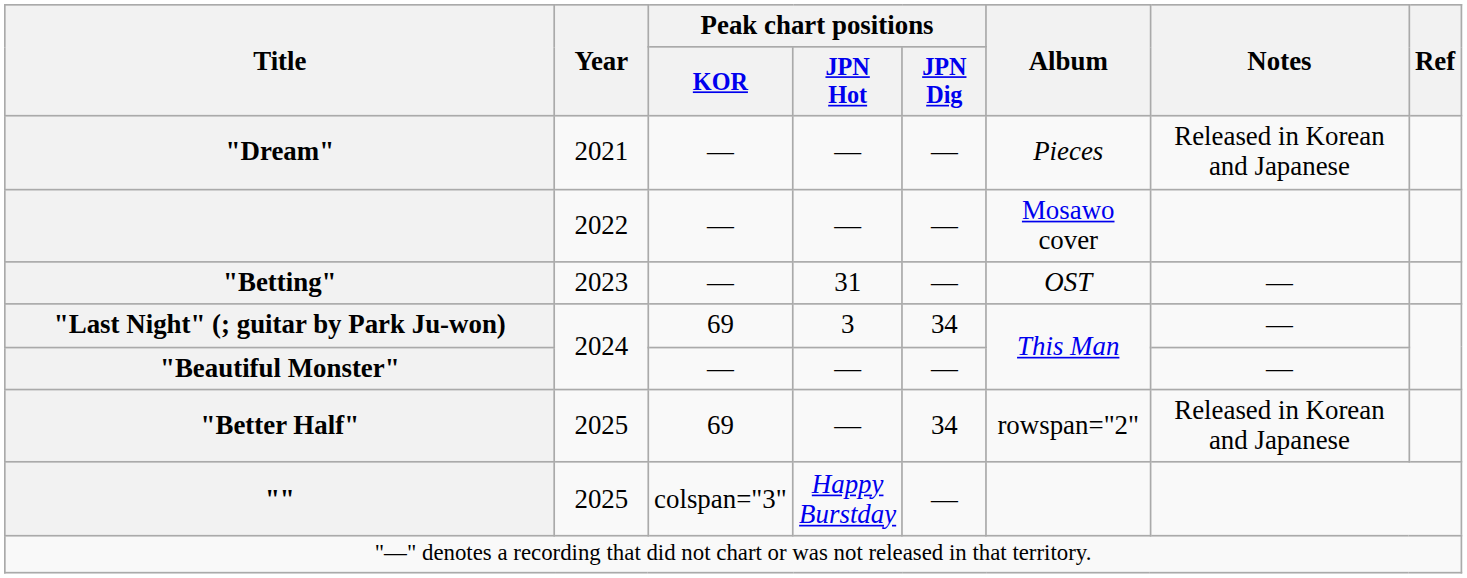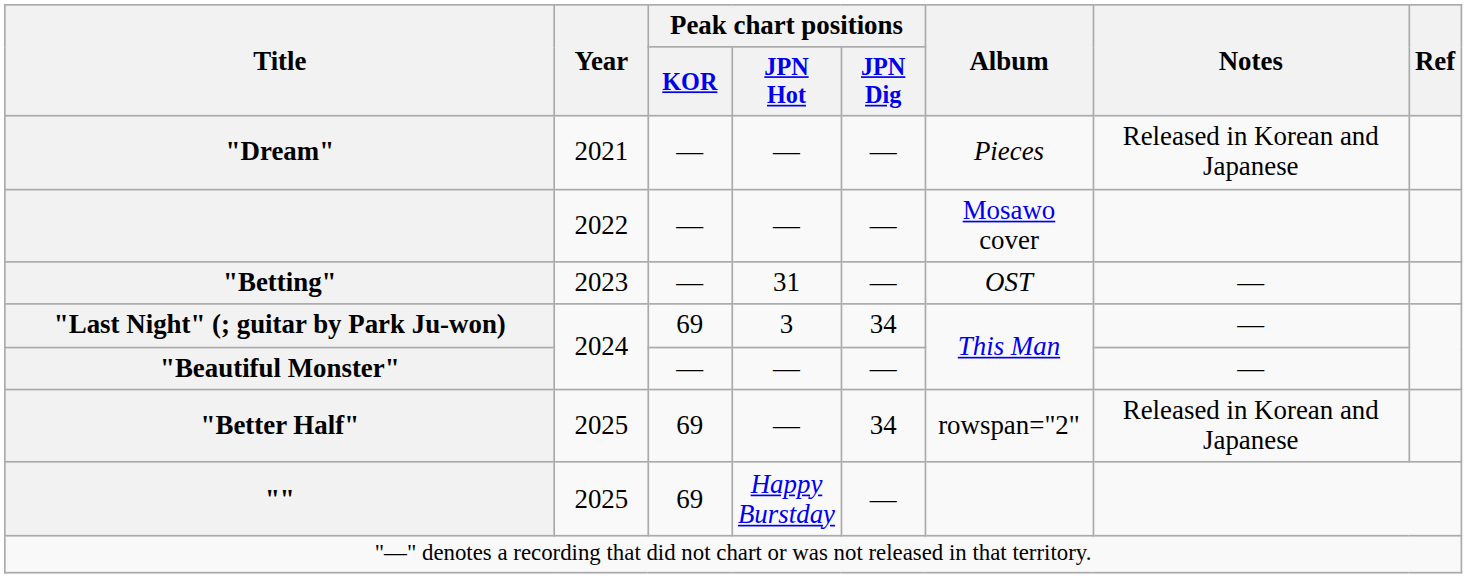"" | Peak chart positions / KOR: colspan="3" -> 69
